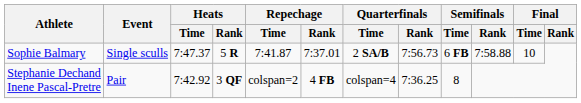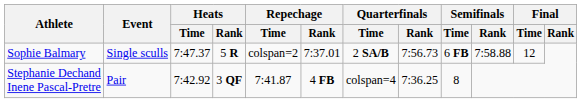Sophie Balmary | Repechage / Time: 7:41.87 -> colspan=2
Sophie Balmary | Final / Time: 10 -> 12
Stephanie Dechand Inene Pascal-Pretre | Repechage / Time: colspan=2 -> 7:41.87
